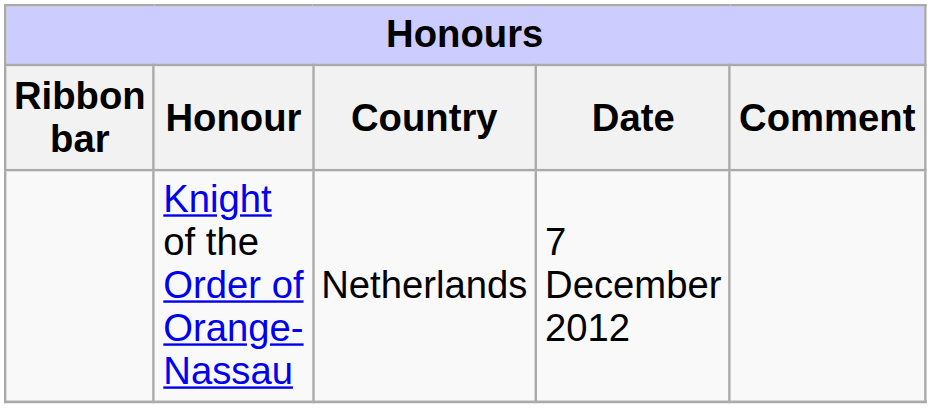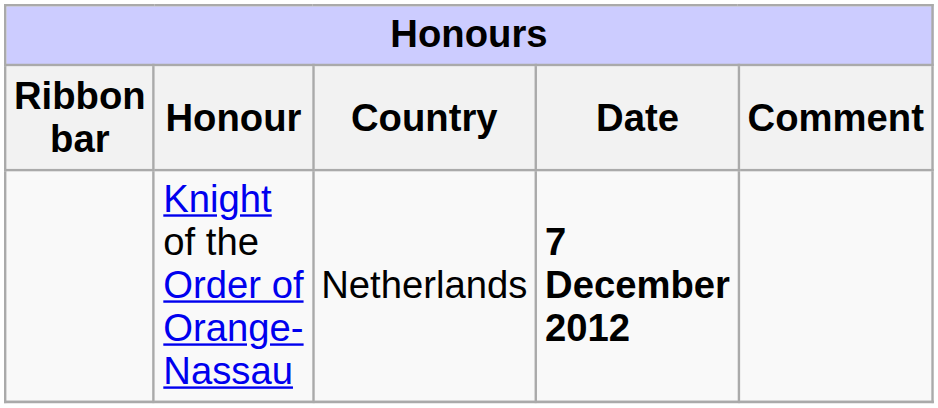Knight of the Order of Orange-Nassau | Date: normal -> bold
